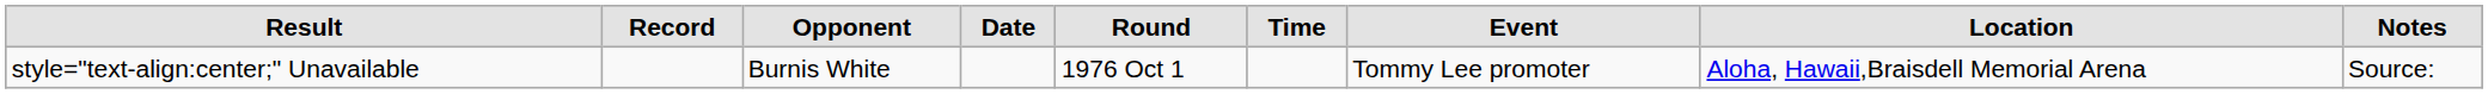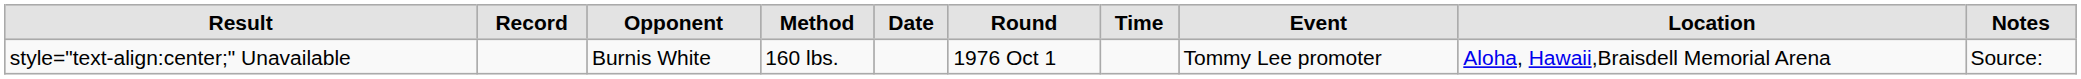+ column: Method | 160 lbs.
